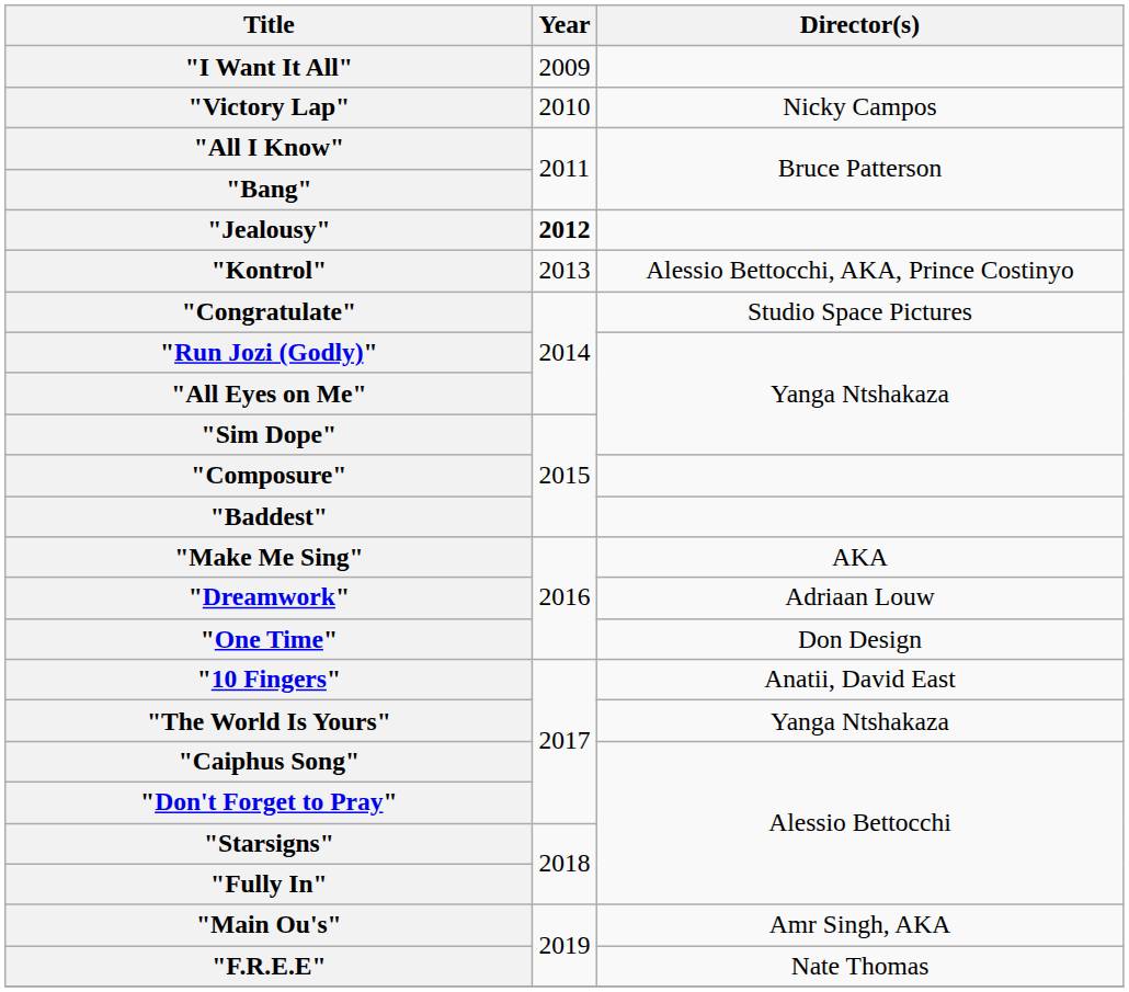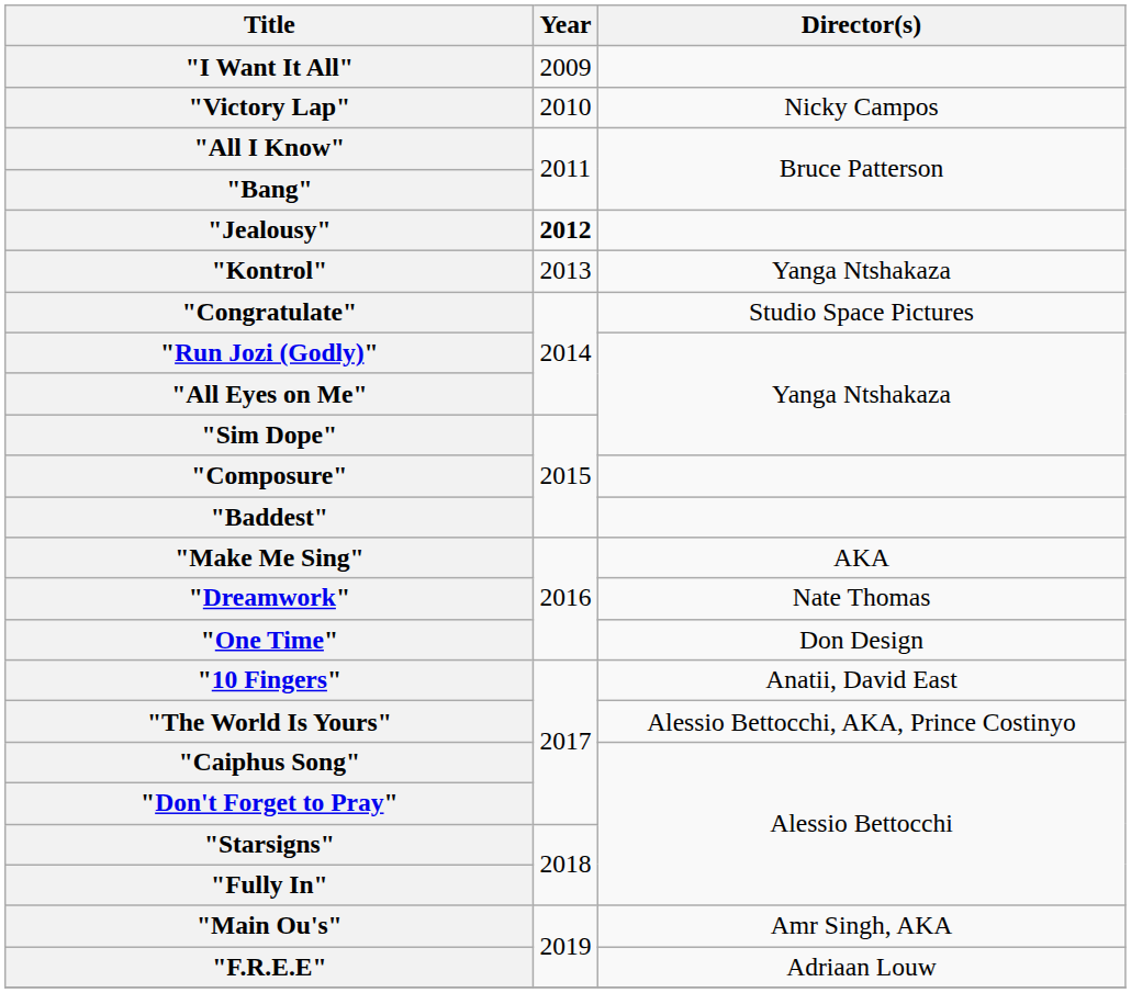"Kontrol" | Director(s): Alessio Bettocchi, AKA, Prince Costinyo -> Yanga Ntshakaza
"Dreamwork" | Director(s): Adriaan Louw -> Nate Thomas
"The World Is Yours" | Director(s): Yanga Ntshakaza -> Alessio Bettocchi, AKA, Prince Costinyo
"F.R.E.E" | Director(s): Nate Thomas -> Adriaan Louw
